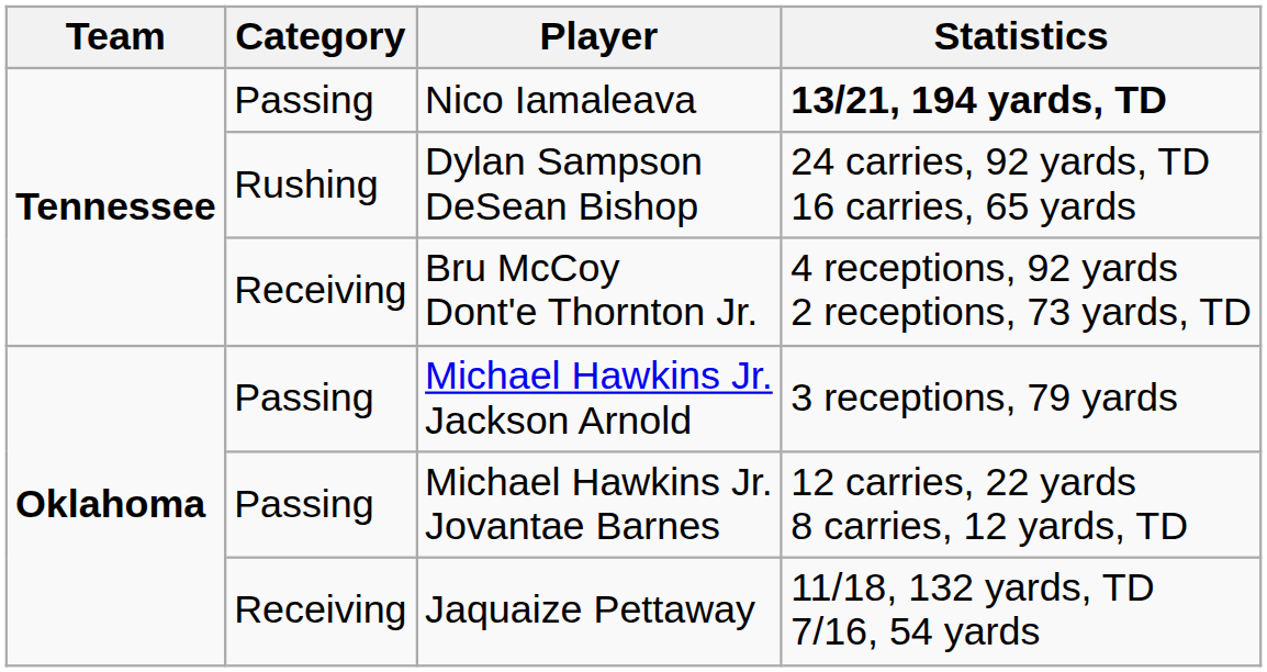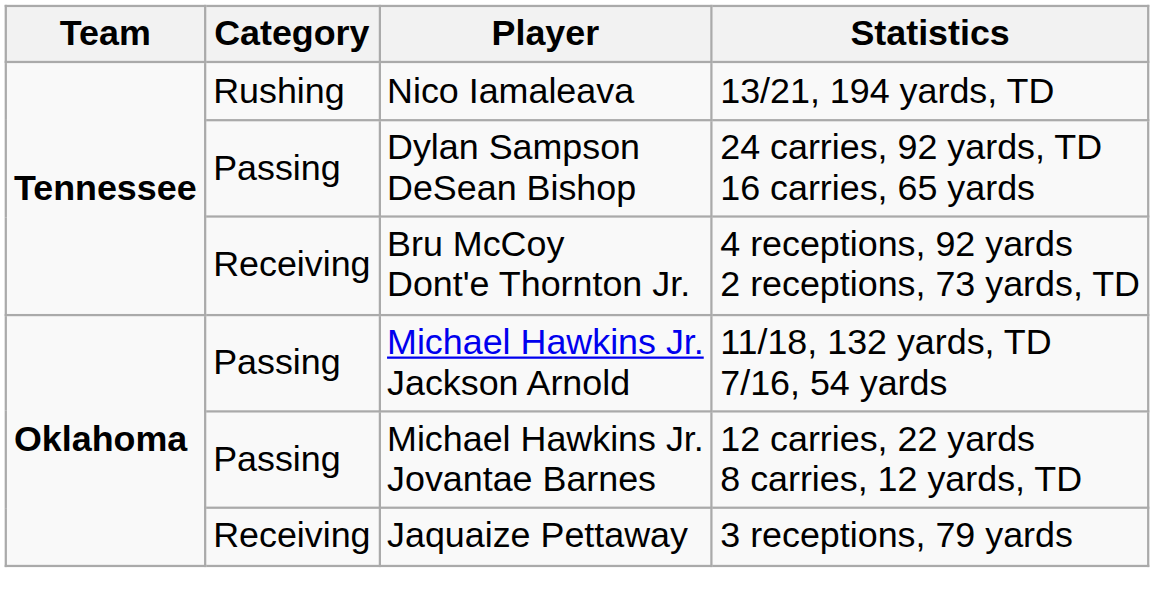Nico Iamaleava | Category: Passing -> Rushing
Nico Iamaleava | Statistics: bold -> normal
Dylan Sampson DeSean Bishop | Category: Rushing -> Passing
Michael Hawkins Jr. Jackson Arnold | Statistics: 3 receptions, 79 yards -> 11/18, 132 yards, TD 7/16, 54 yards
Jaquaize Pettaway | Statistics: 11/18, 132 yards, TD 7/16, 54 yards -> 3 receptions, 79 yards
